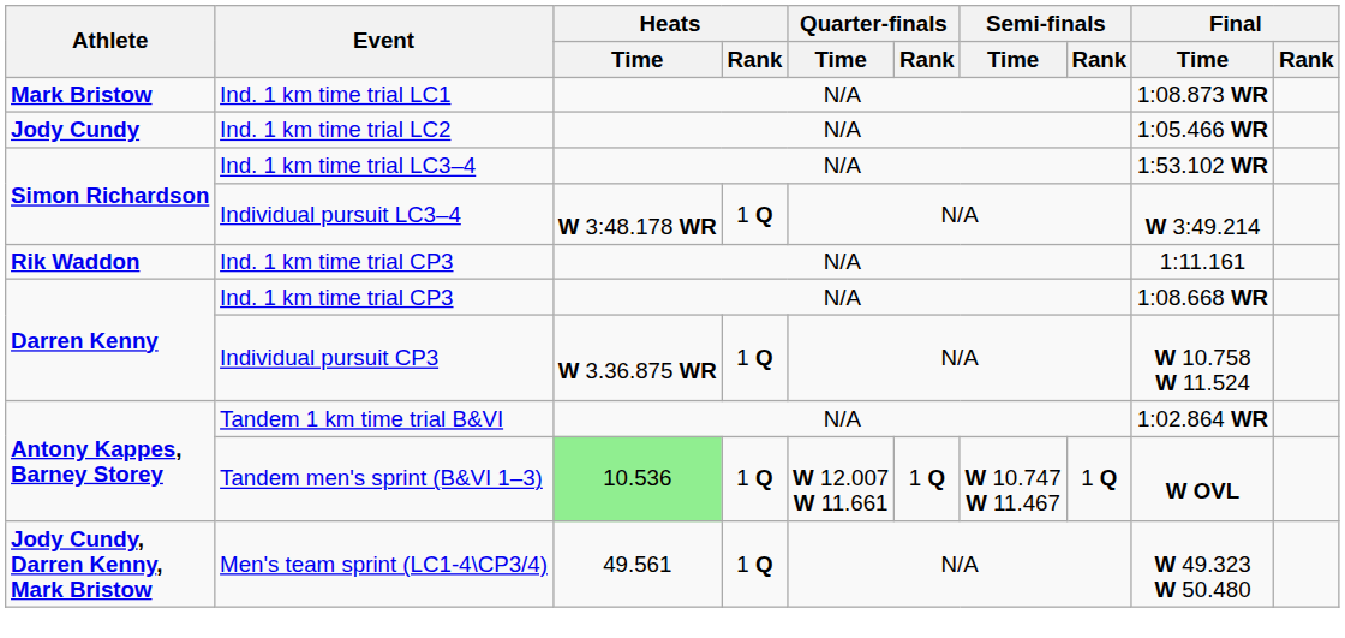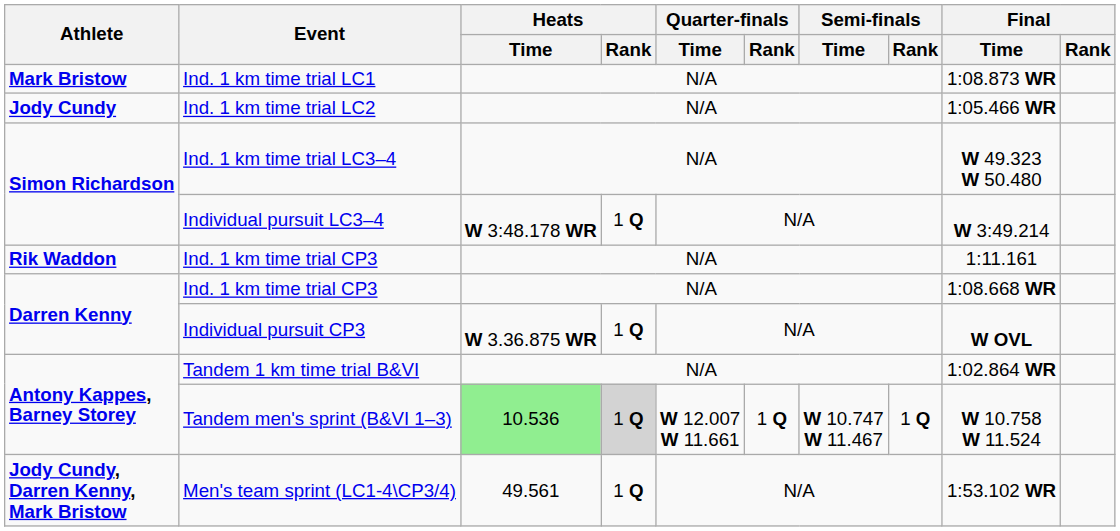Ind. 1 km time trial LC3–4 | Final / Time: 1:53.102 WR -> W 49.323 W 50.480
Individual pursuit CP3 | Final / Time: W 10.758 W 11.524 -> W OVL
Tandem men's sprint (B&VI 1–3) | Heats / Rank: no background -> lightgrey background
Tandem men's sprint (B&VI 1–3) | Final / Time: W OVL -> W 10.758 W 11.524
Men's team sprint (LC1-4\CP3/4) | Final / Time: W 49.323 W 50.480 -> 1:53.102 WR
